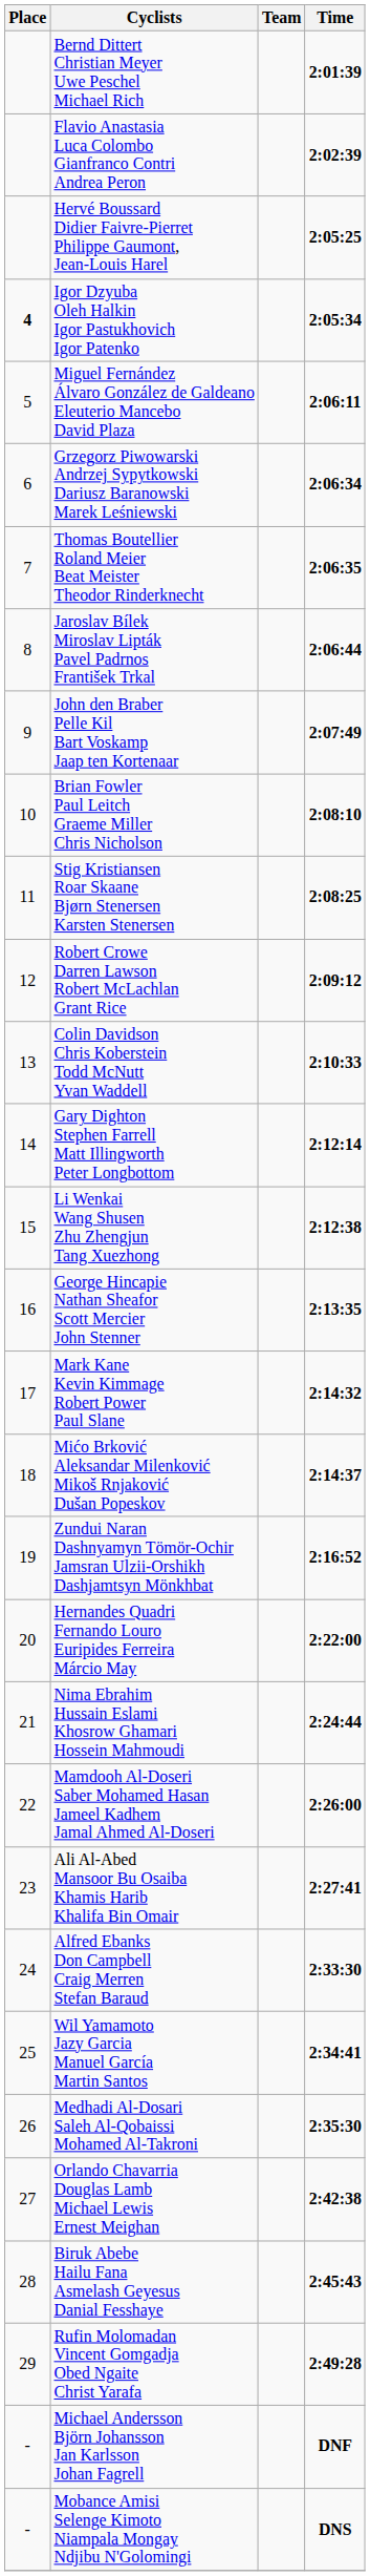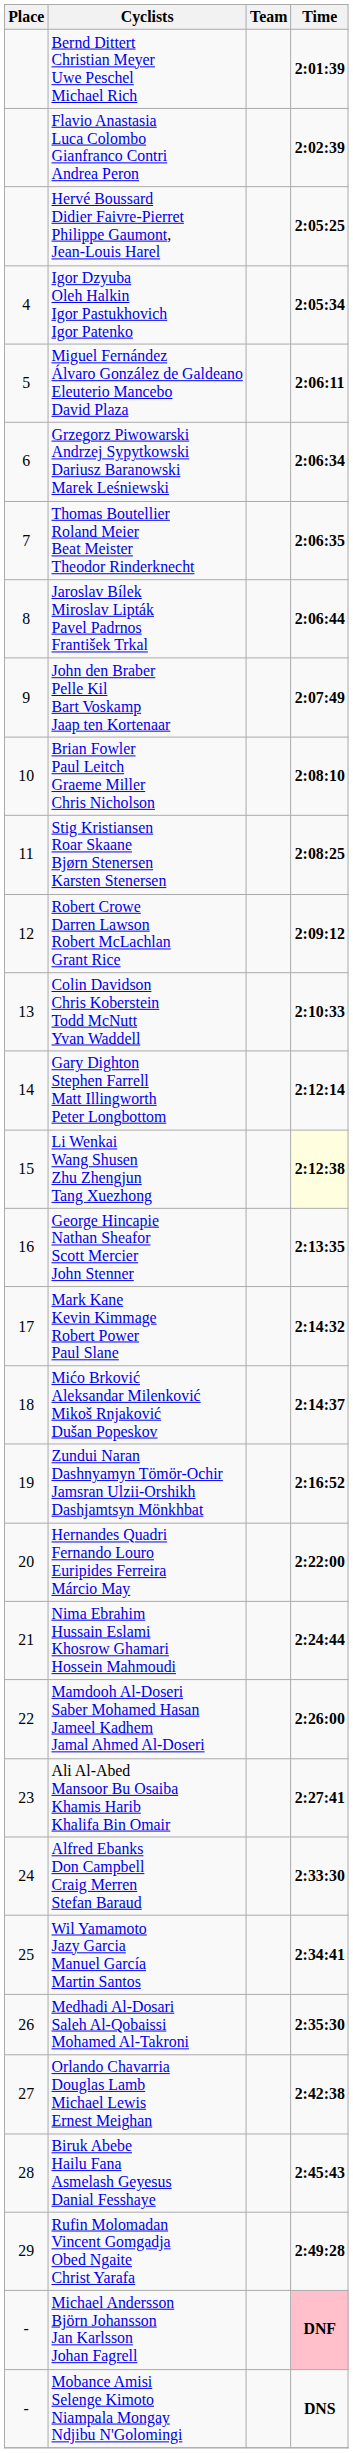Igor Dzyuba Oleh Halkin Igor Pastukhovich Igor Patenko | Place: bold -> normal
Li Wenkai Wang Shusen Zhu Zhengjun Tang Xuezhong | Time: no background -> lightyellow background
Michael Andersson Björn Johansson Jan Karlsson Johan Fagrell | Time: no background -> pink background
